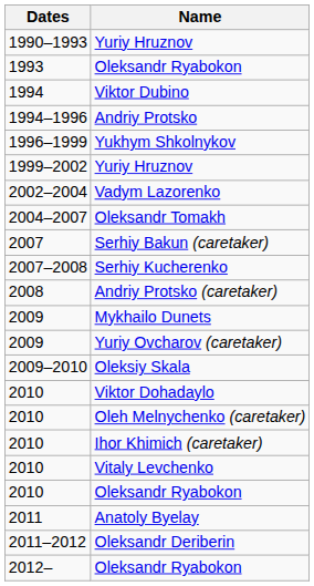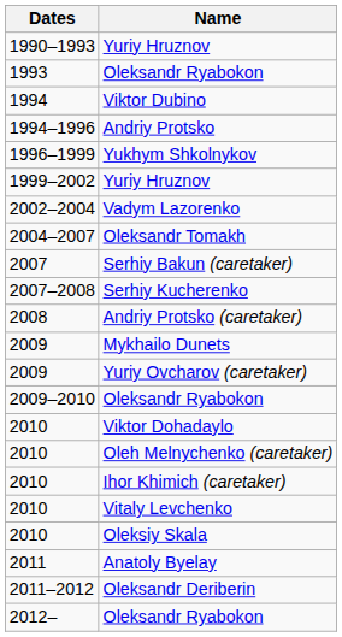row 15 | Name: Oleksiy Skala -> Oleksandr Ryabokon
row 20 | Name: Oleksandr Ryabokon -> Oleksiy Skala
